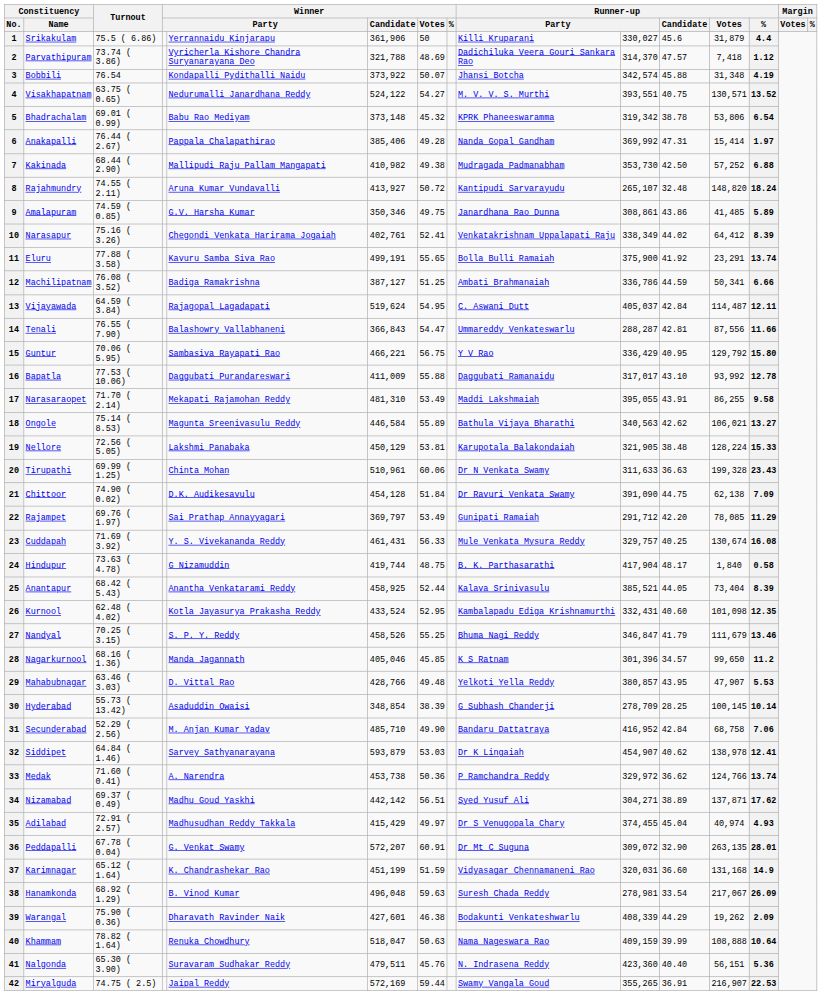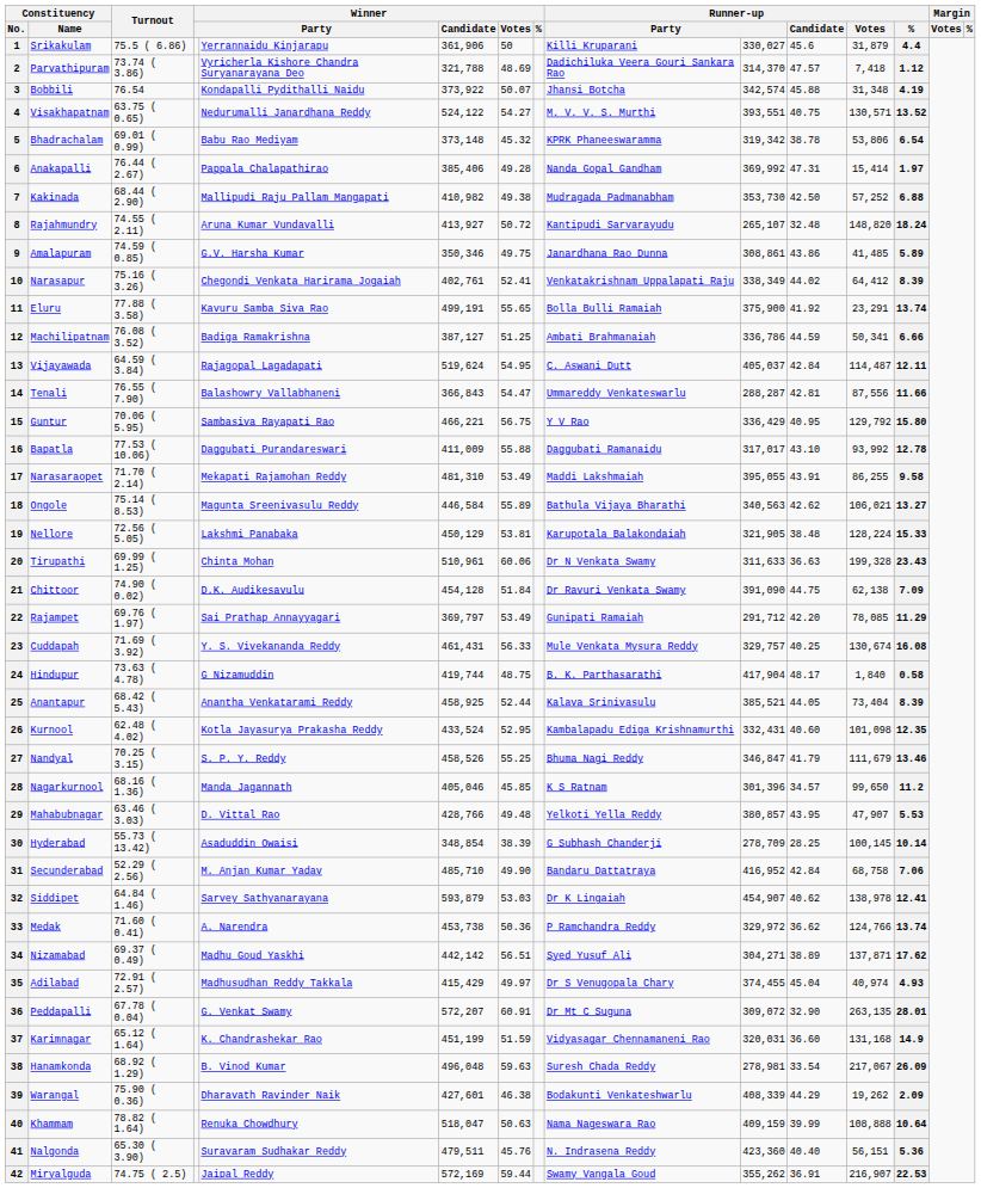42 | column 10: 355,265 -> 355,262
